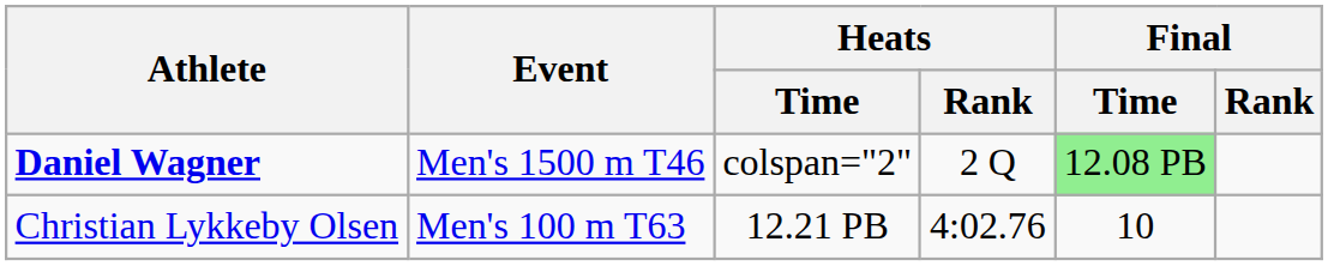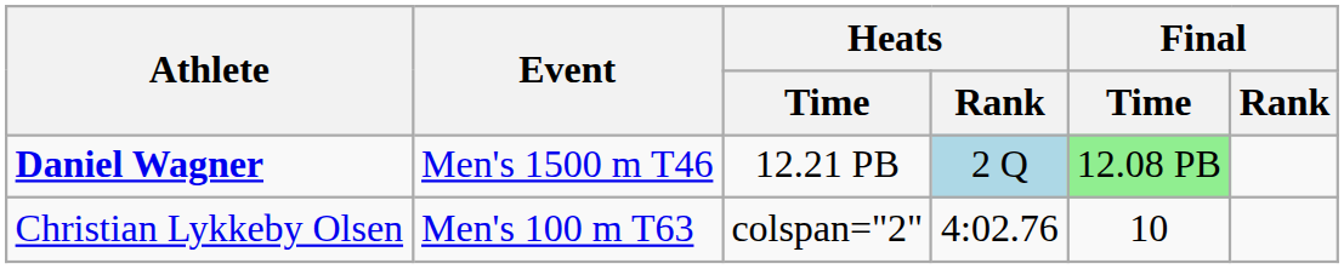Daniel Wagner | Heats / Time: colspan="2" -> 12.21 PB
Daniel Wagner | Heats / Rank: no background -> lightblue background
Christian Lykkeby Olsen | Heats / Time: 12.21 PB -> colspan="2"
